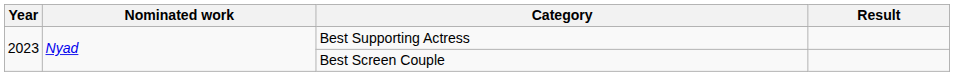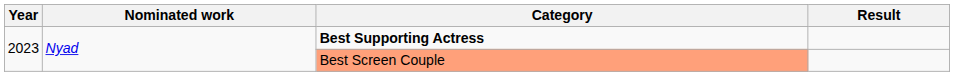Best Supporting Actress | Category: normal -> bold
Best Screen Couple | Category: no background -> lightsalmon background
